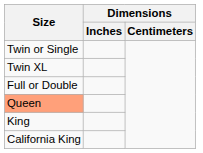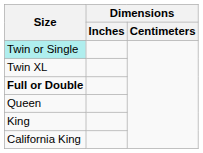Twin or Single | Size: no background -> paleturquoise background
Full or Double | Size: normal -> bold
Queen | Size: lightsalmon background -> no background
